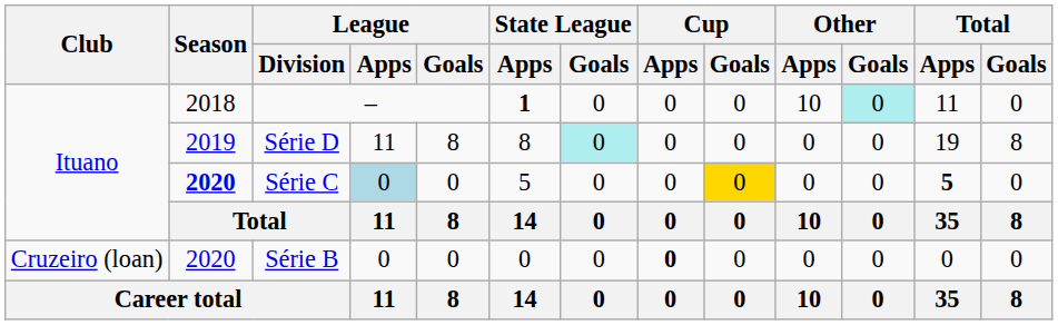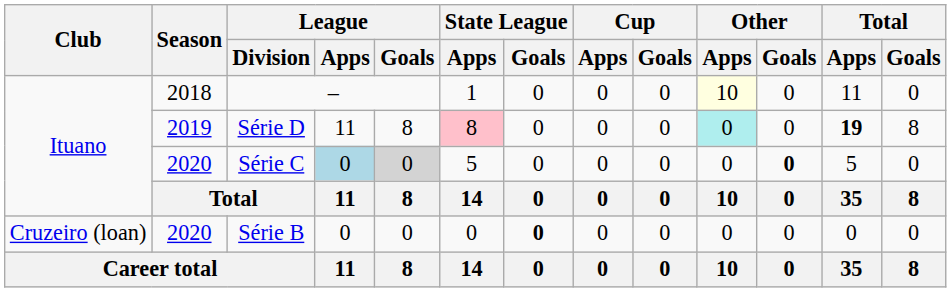– | State League / Apps: bold -> normal
– | Other / Apps: no background -> lightyellow background
– | Other / Goals: paleturquoise background -> no background
Série D | State League / Apps: no background -> pink background
Série D | State League / Goals: paleturquoise background -> no background
Série D | Other / Apps: no background -> paleturquoise background
Série D | Total / Apps: normal -> bold
Série C | Season: bold -> normal
Série C | League / Goals: no background -> lightgrey background
Série C | Cup / Goals: gold background -> no background
Série C | Other / Goals: normal -> bold
Série C | Total / Apps: bold -> normal
Série B | State League / Goals: normal -> bold
Série B | Cup / Apps: bold -> normal
